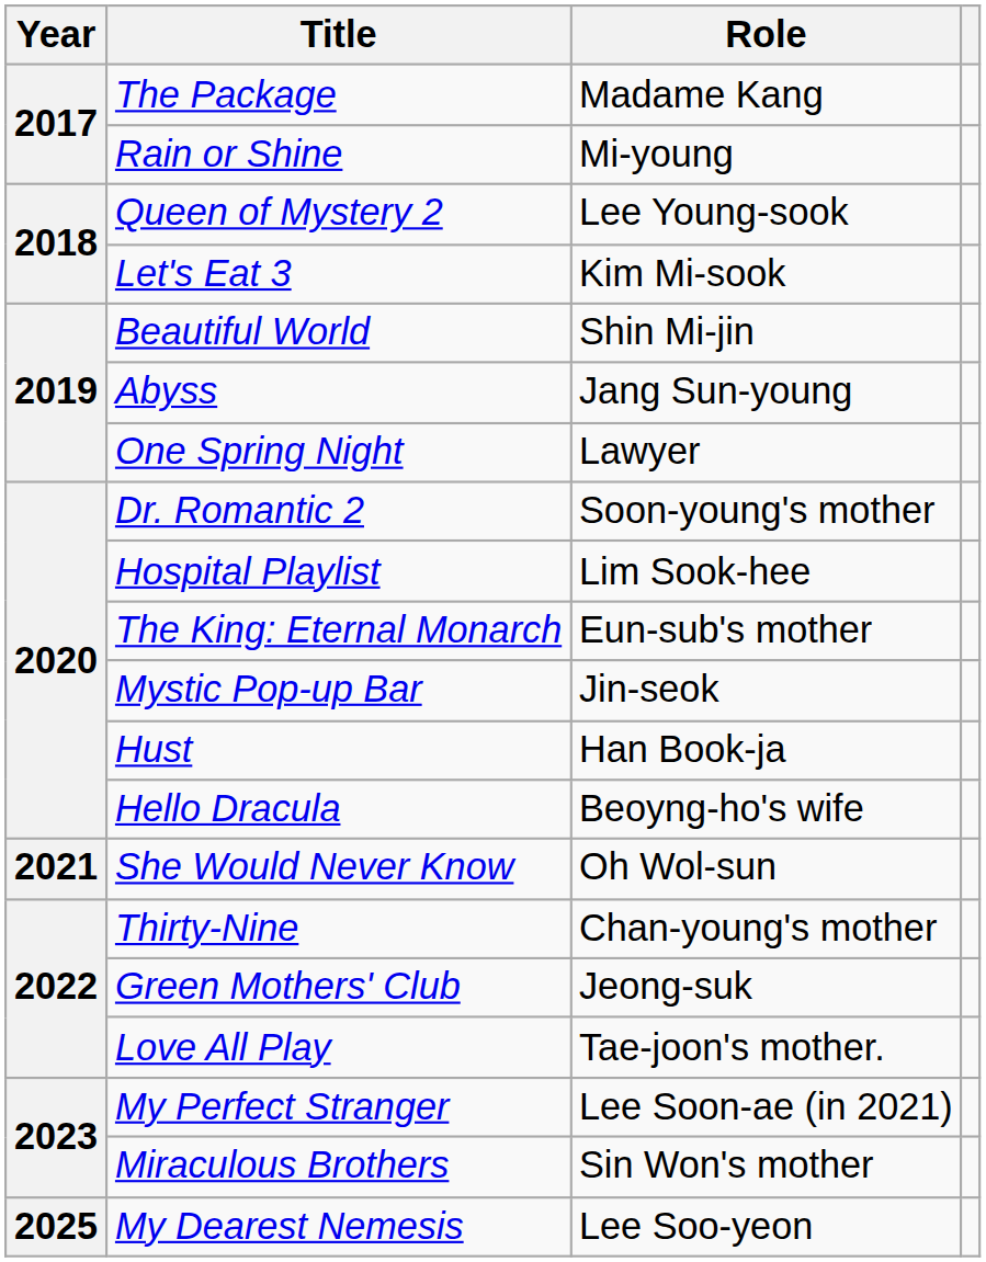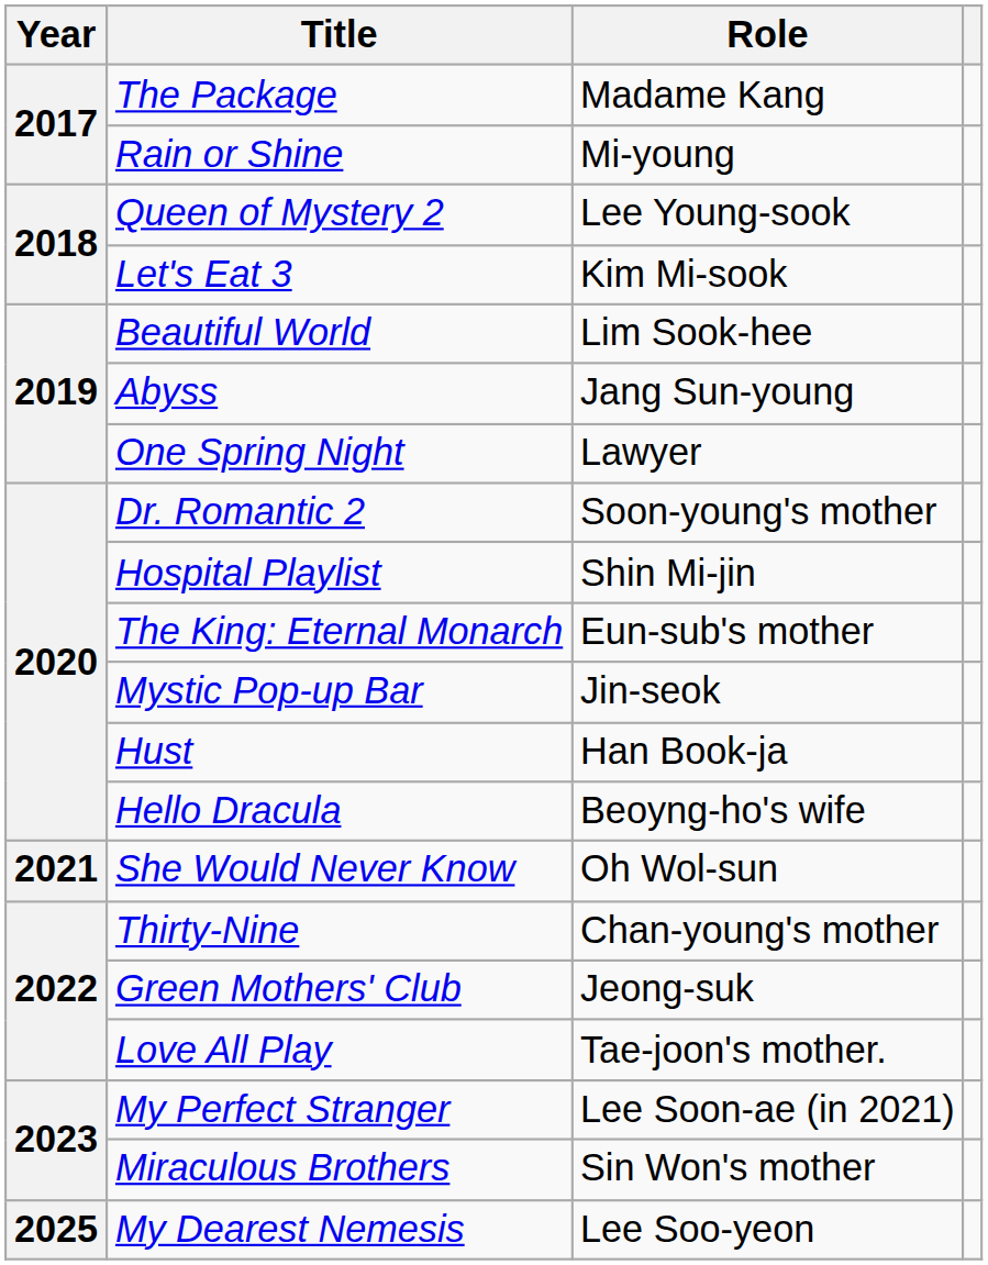Beautiful World | Role: Shin Mi-jin -> Lim Sook-hee
Hospital Playlist | Role: Lim Sook-hee -> Shin Mi-jin
